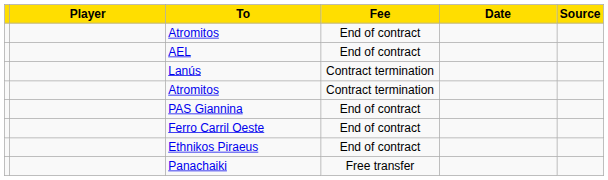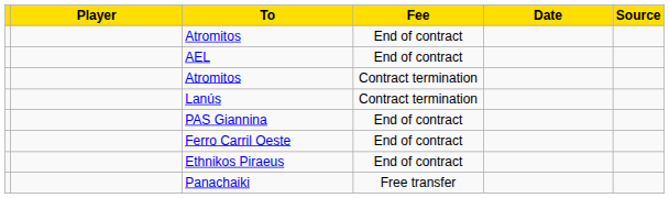rows swapped: Atromitos / Contract termination <-> Lanús
